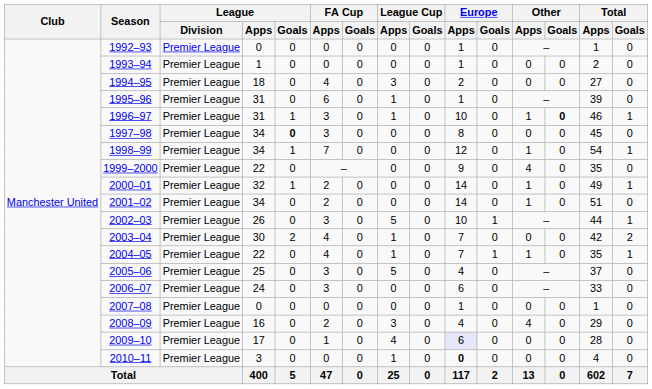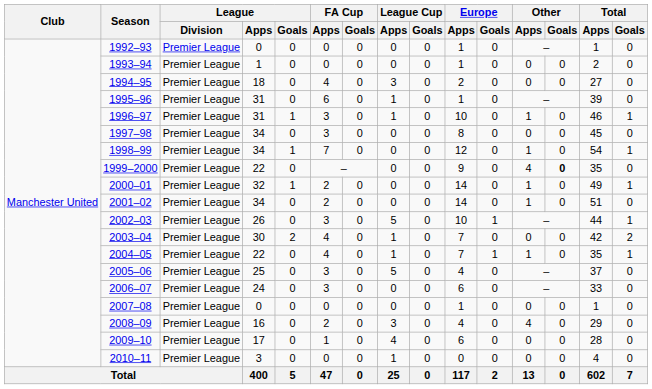1996–97 | Other / Goals: bold -> normal
1997–98 | League / Goals: bold -> normal
1999–2000 | Other / Goals: normal -> bold
2009–10 | Europe / Apps: lavender background -> no background
2010–11 | Europe / Apps: bold -> normal
